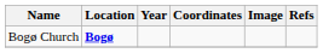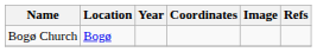Bogø Church | Location: bold -> normal
